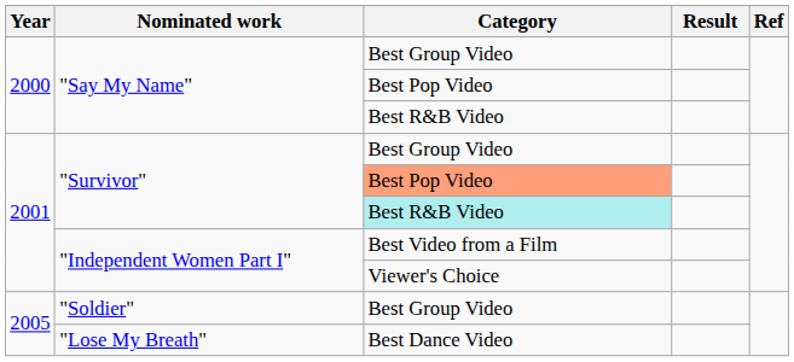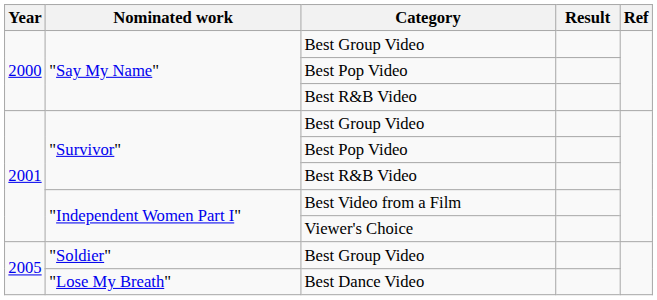"Survivor" / Best Pop Video | Category: lightsalmon background -> no background
"Survivor" / Best R&B Video | Category: paleturquoise background -> no background
